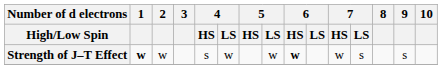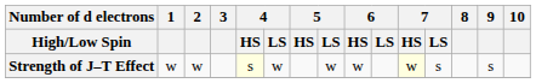Strength of J–T Effect | 1: bold -> normal
Strength of J–T Effect | 4 / HS: no background -> lightyellow background
Strength of J–T Effect | 6 / HS: bold -> normal
Strength of J–T Effect | 7 / HS: no background -> lightyellow background
